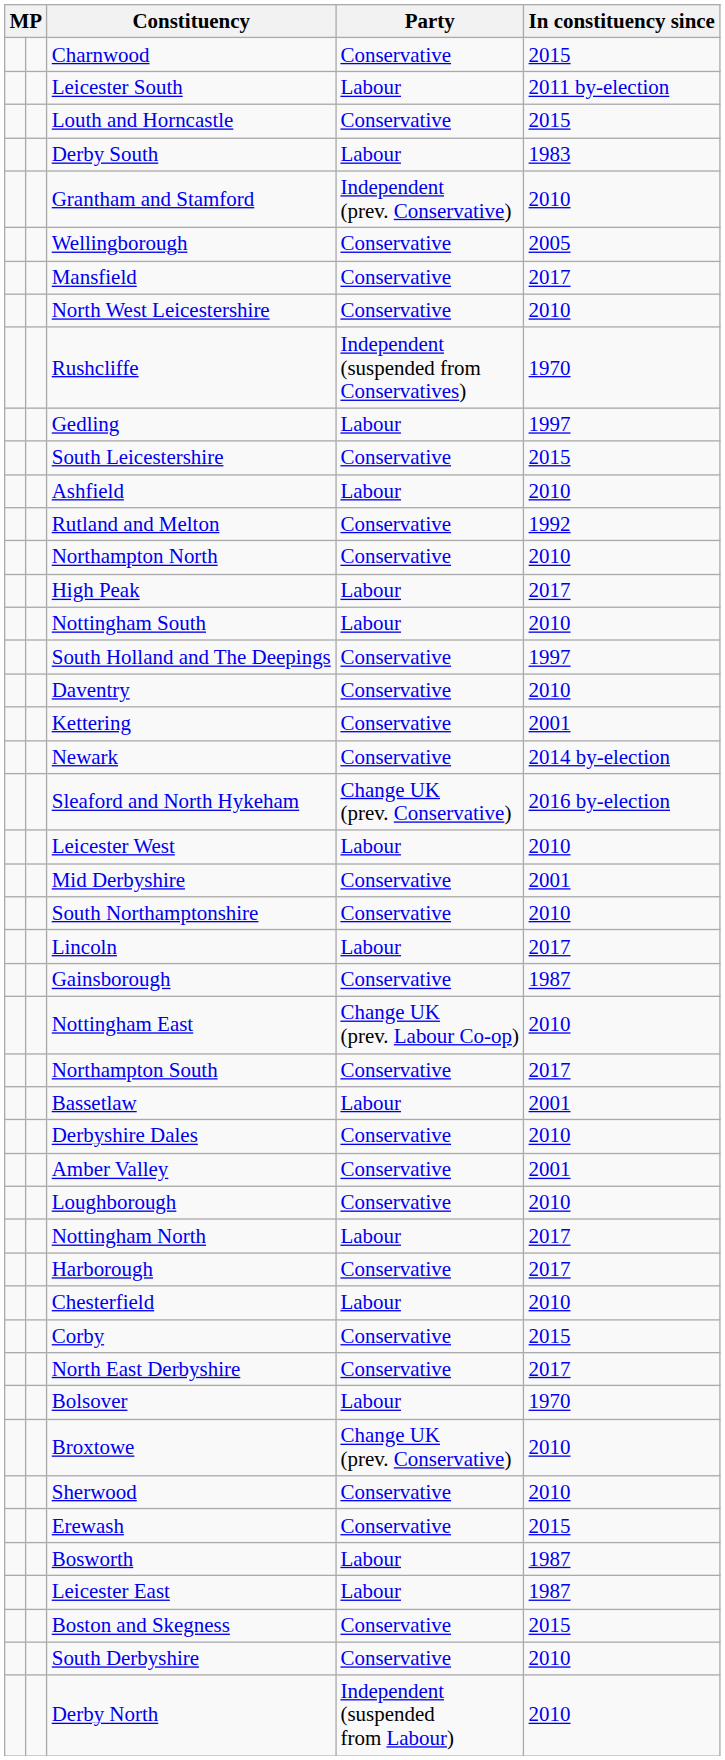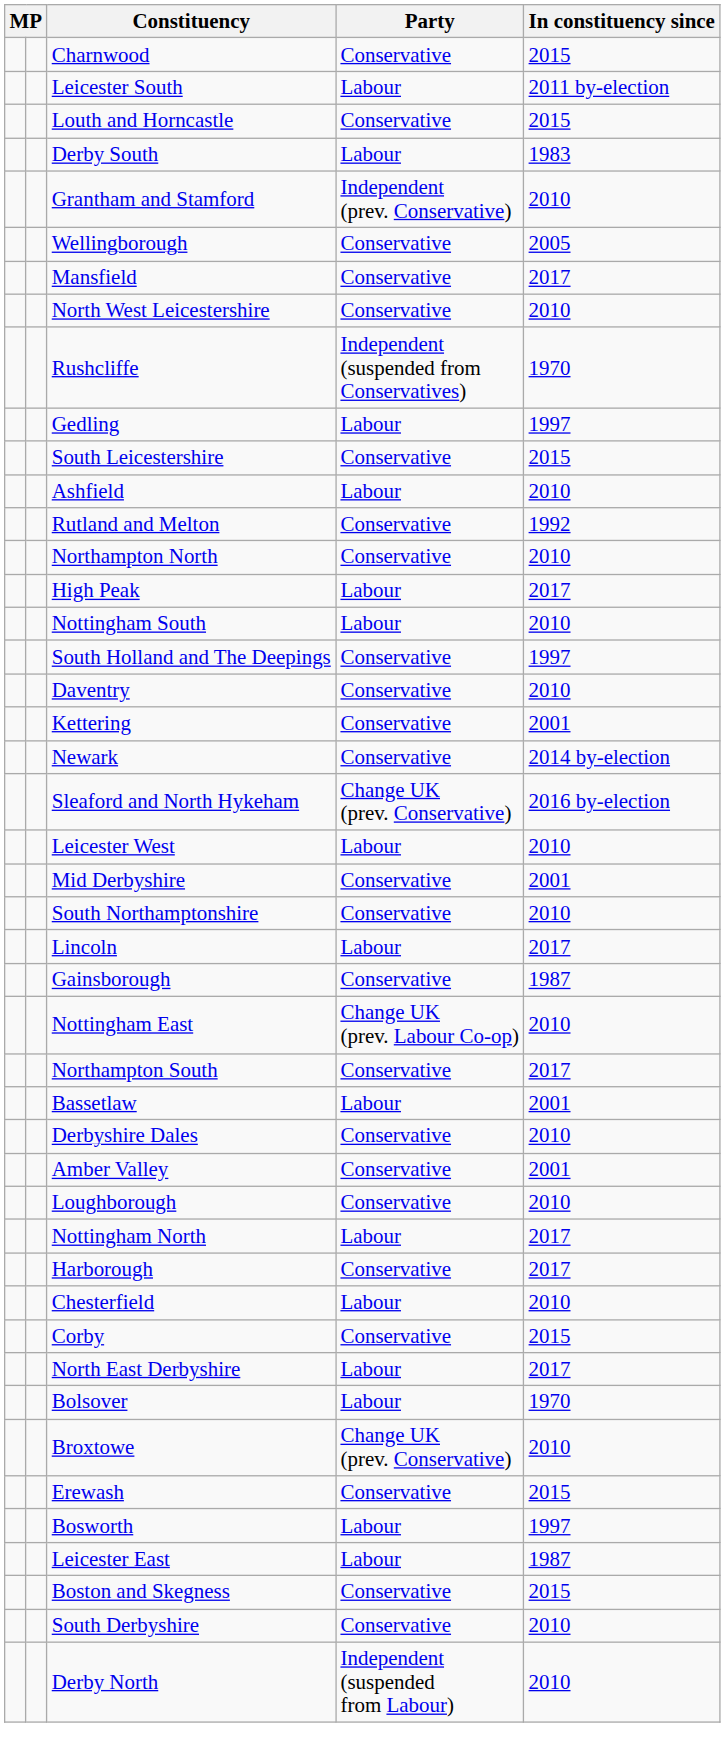North East Derbyshire | Party: Conservative -> Labour
- row: Sherwood | Conservative | 2010
Bosworth | In constituency since: 1987 -> 1997
